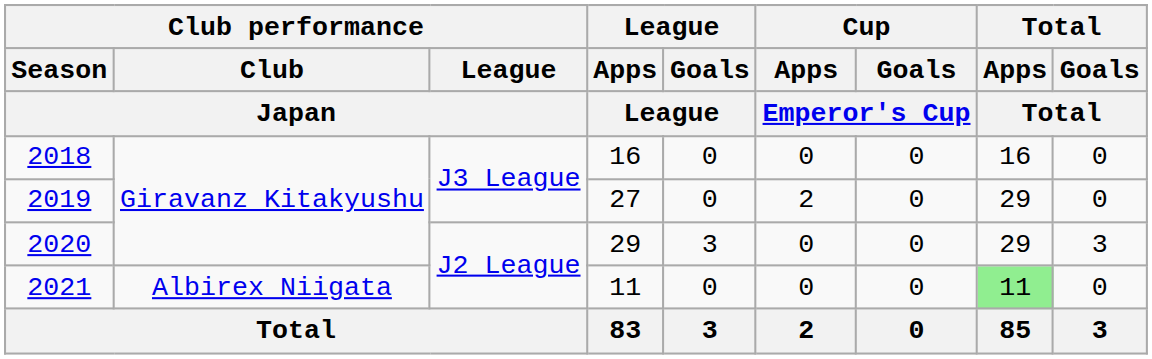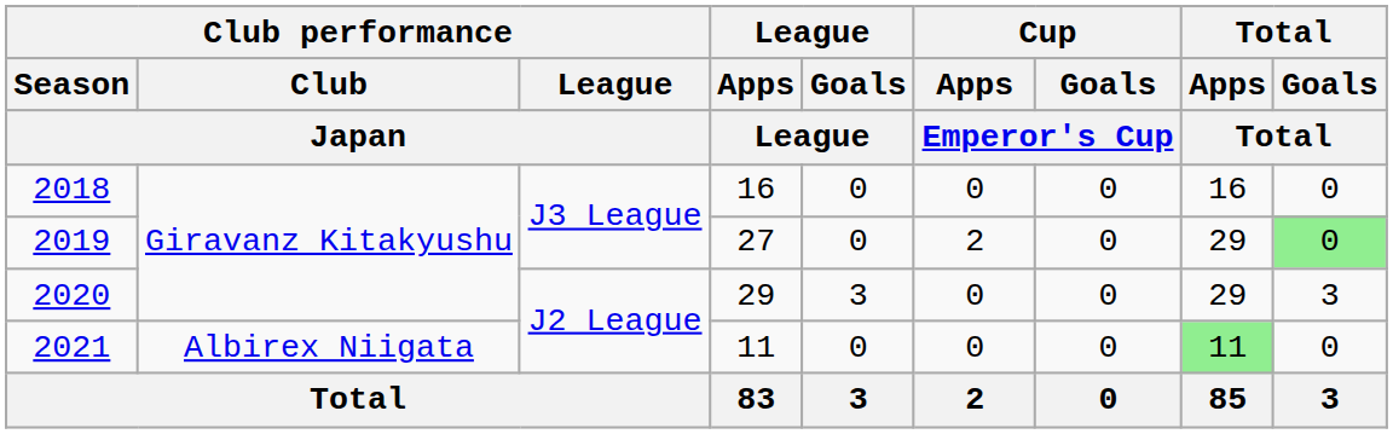2019 | Total / Goals / Total: no background -> lightgreen background
